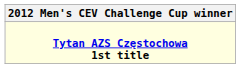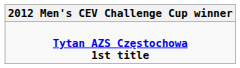row 2 | column 1: lightyellow background -> no background
